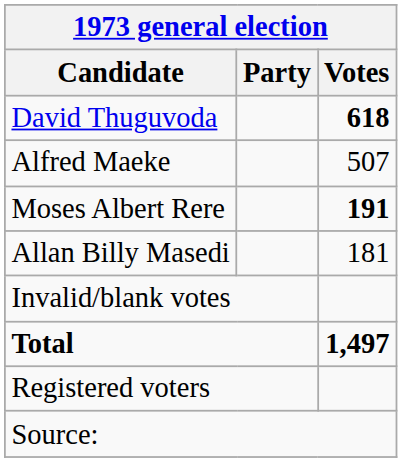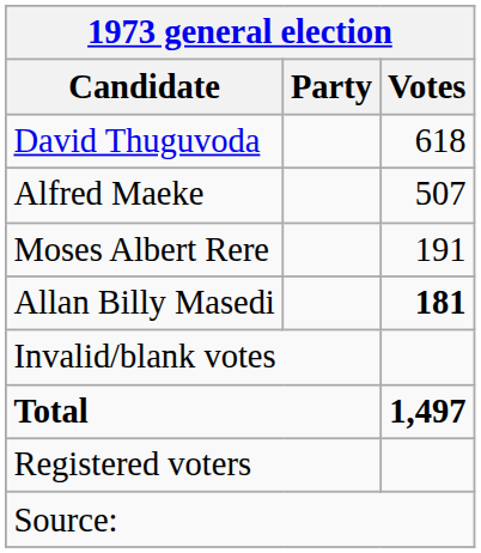David Thuguvoda | Votes: bold -> normal
Moses Albert Rere | Votes: bold -> normal
Allan Billy Masedi | Votes: normal -> bold
